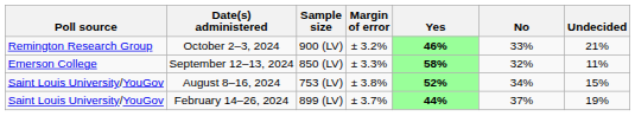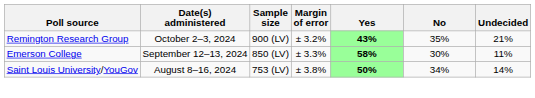October 2–3, 2024 | Yes: 46% -> 43%
October 2–3, 2024 | No: 33% -> 35%
September 12–13, 2024 | No: 32% -> 30%
August 8–16, 2024 | Yes: 52% -> 50%
August 8–16, 2024 | Undecided: 15% -> 14%
- row: Saint Louis University/YouGov | February 14–26, 2024 | 899 (LV) | ± 3.7% | 44% | 37% | 19%
